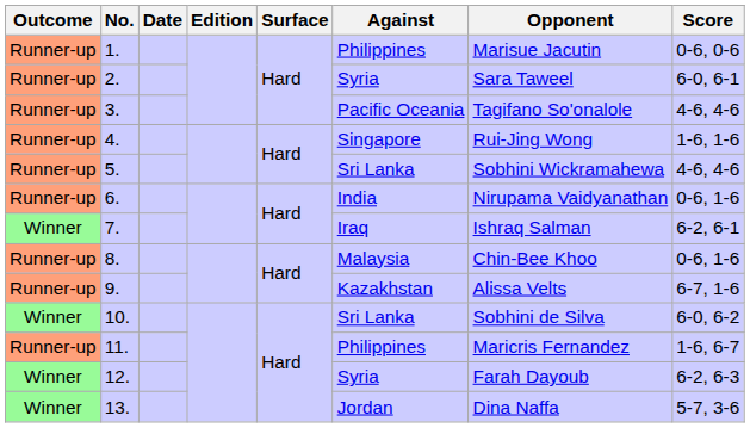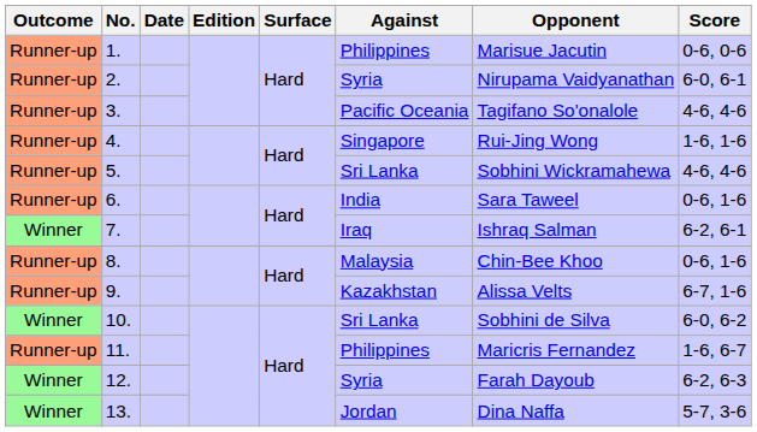2. | Opponent: Sara Taweel -> Nirupama Vaidyanathan
6. | Opponent: Nirupama Vaidyanathan -> Sara Taweel
